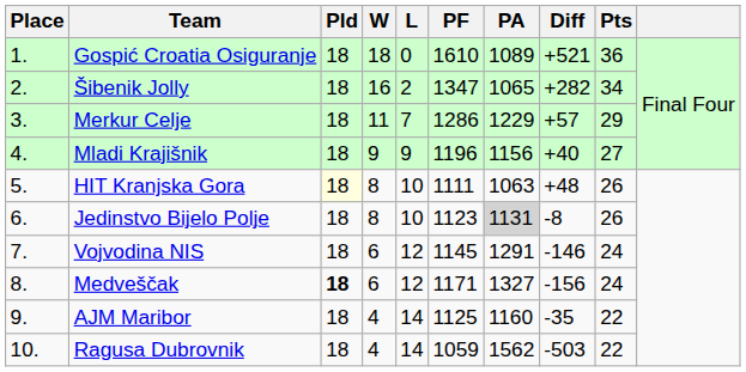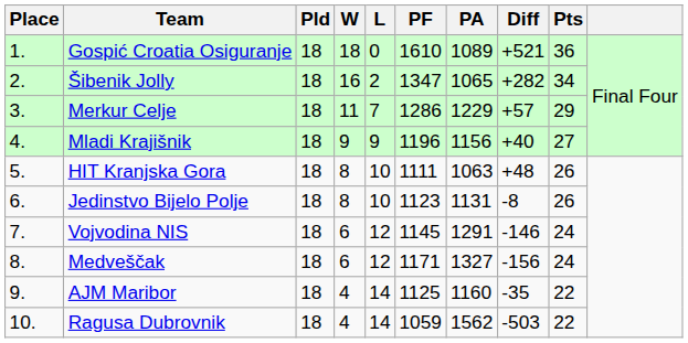HIT Kranjska Gora | Pld: lightyellow background -> no background
Jedinstvo Bijelo Polje | PA: lightgrey background -> no background
Medveščak | Pld: bold -> normal
